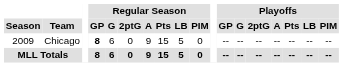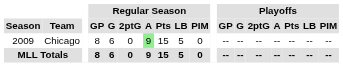Chicago | Regular Season / GP: bold -> normal
Chicago | Regular Season / A: no background -> lightgreen background
